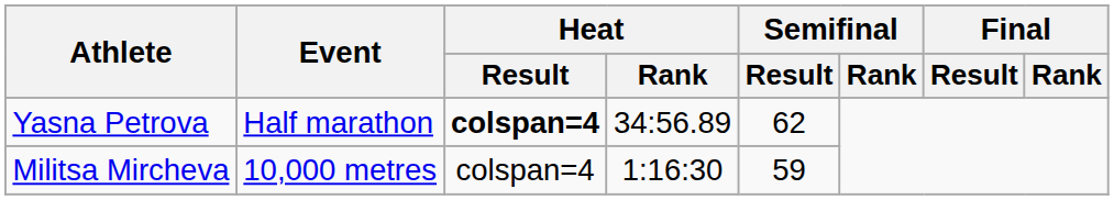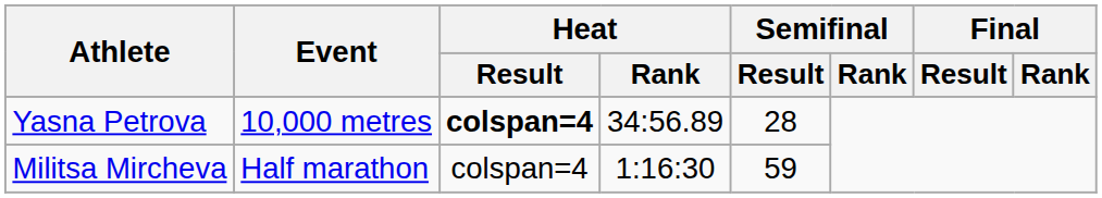Yasna Petrova | Event: Half marathon -> 10,000 metres
Yasna Petrova | Semifinal / Result: 62 -> 28
Militsa Mircheva | Event: 10,000 metres -> Half marathon
